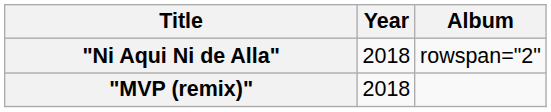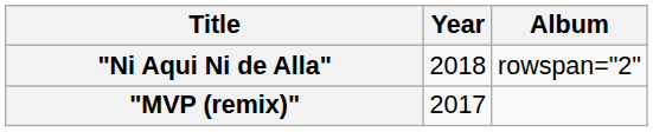"MVP (remix)" | Year: 2018 -> 2017
